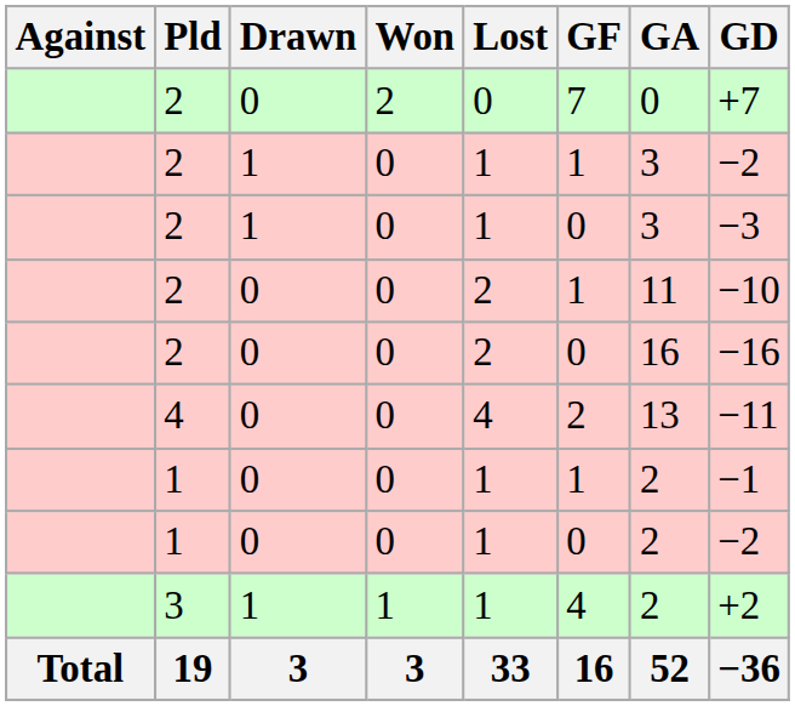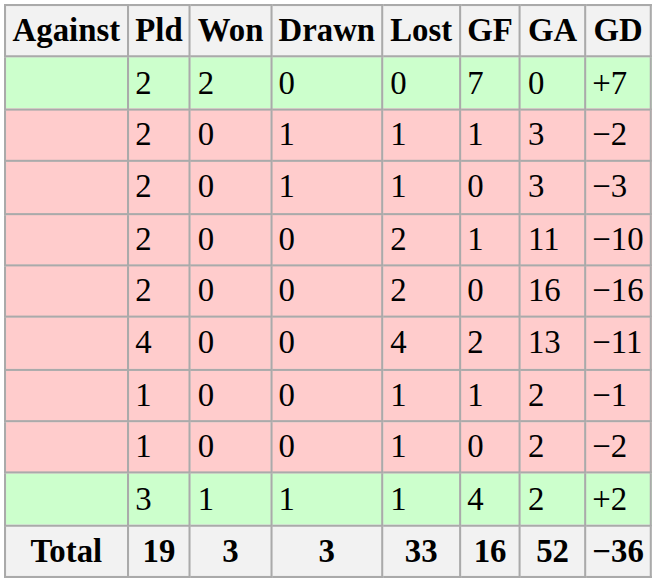columns swapped: Won <-> Drawn
